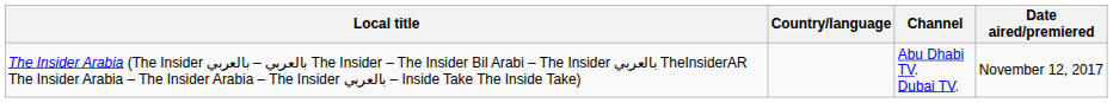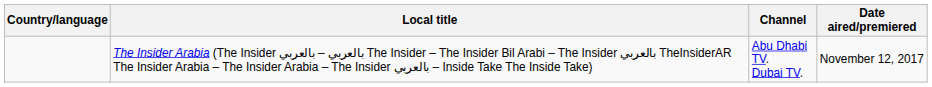columns swapped: Country/language <-> Local title
